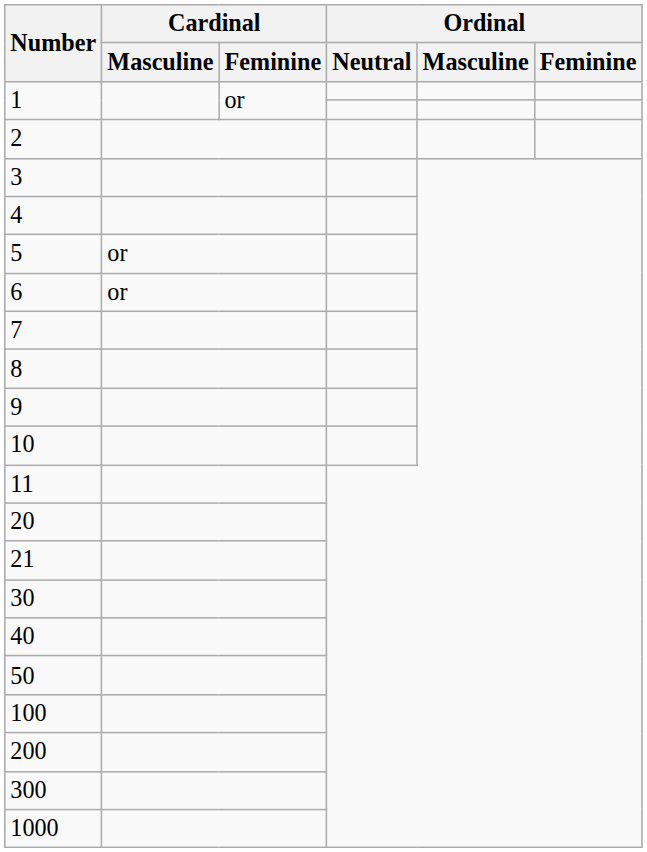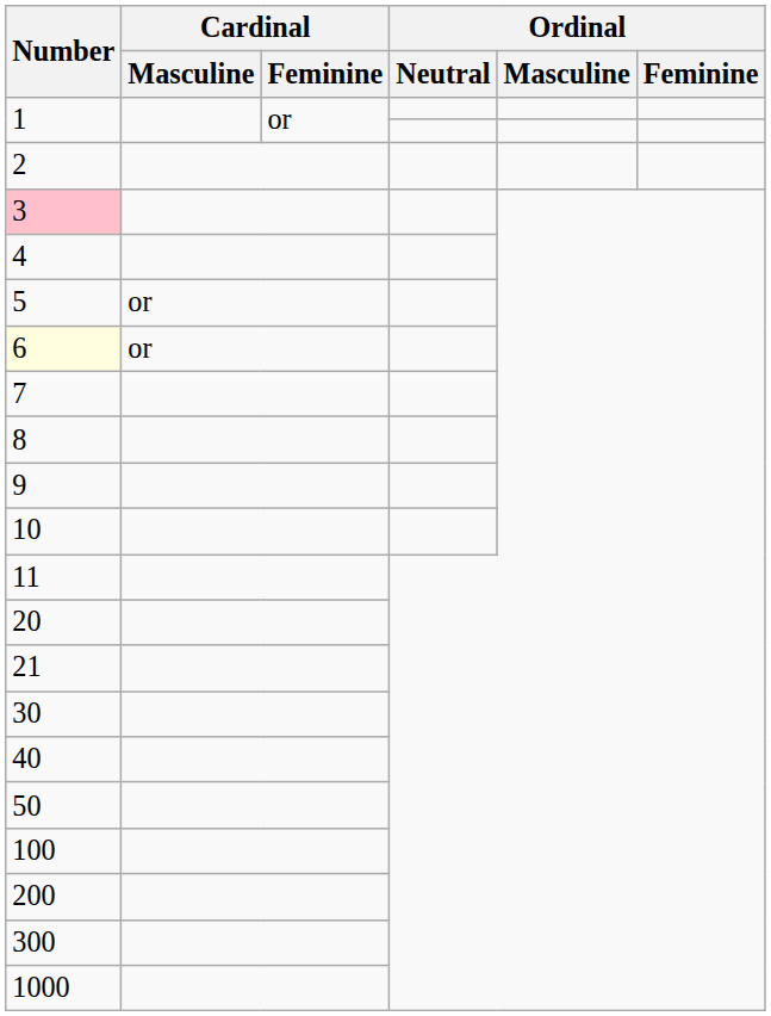3 | Number: no background -> pink background
6 | Number: no background -> lightyellow background
